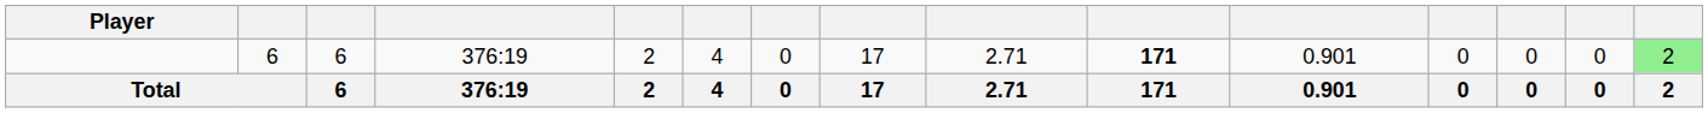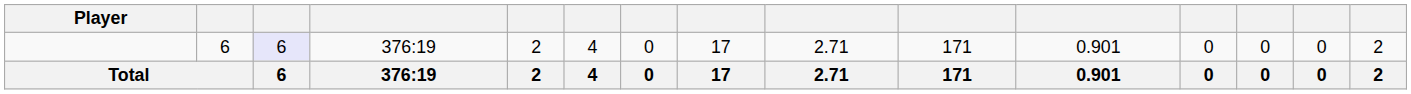row 2 | column 3: no background -> lavender background
row 2 | column 10: bold -> normal
row 2 | column 15: lightgreen background -> no background
